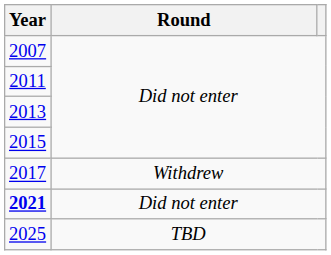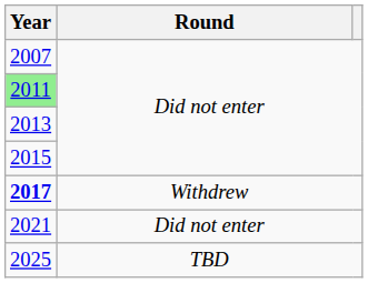2011 | Year: no background -> lightgreen background
2017 | Year: normal -> bold
2021 | Year: bold -> normal
